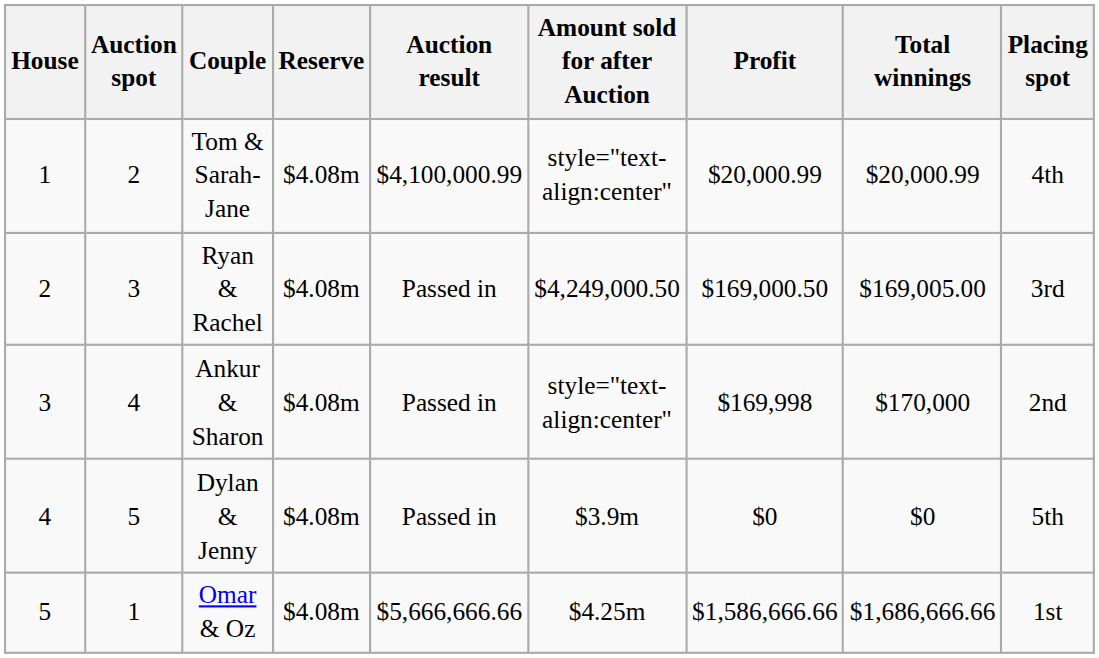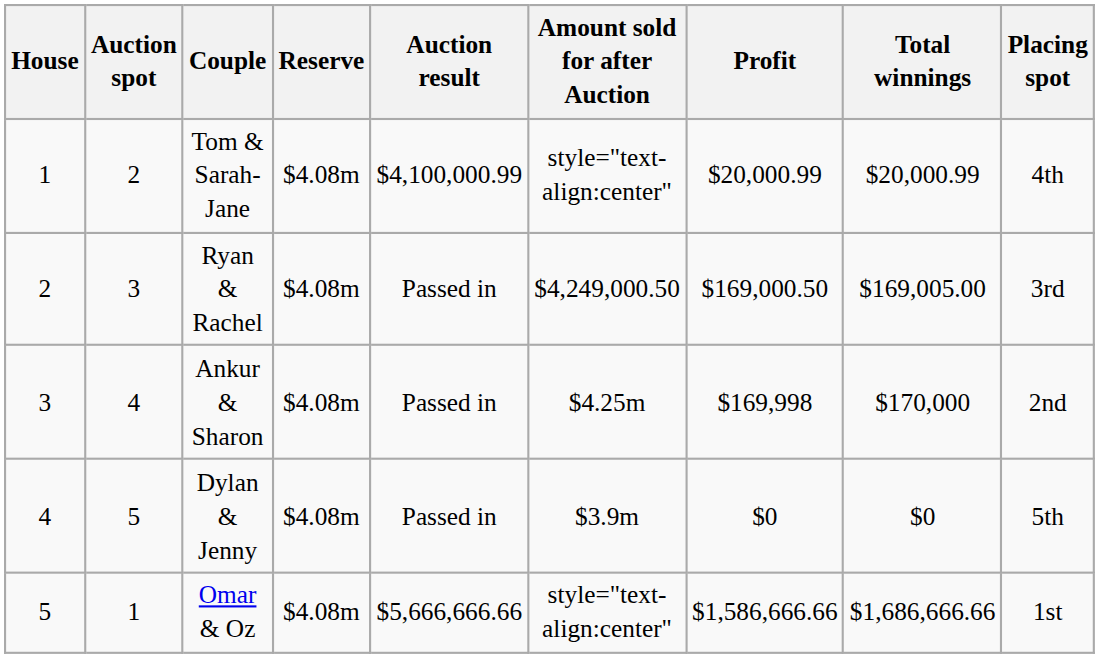Ankur & Sharon | Amount sold for after Auction: style="text-align:center" -> $4.25m
Omar & Oz | Amount sold for after Auction: $4.25m -> style="text-align:center"
